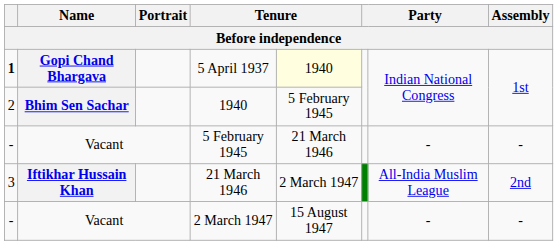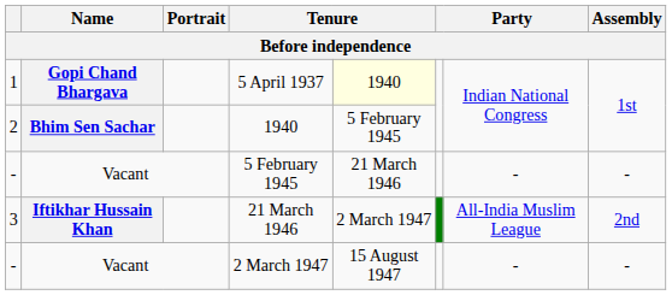5 April 1937 | column 1: bold -> normal
